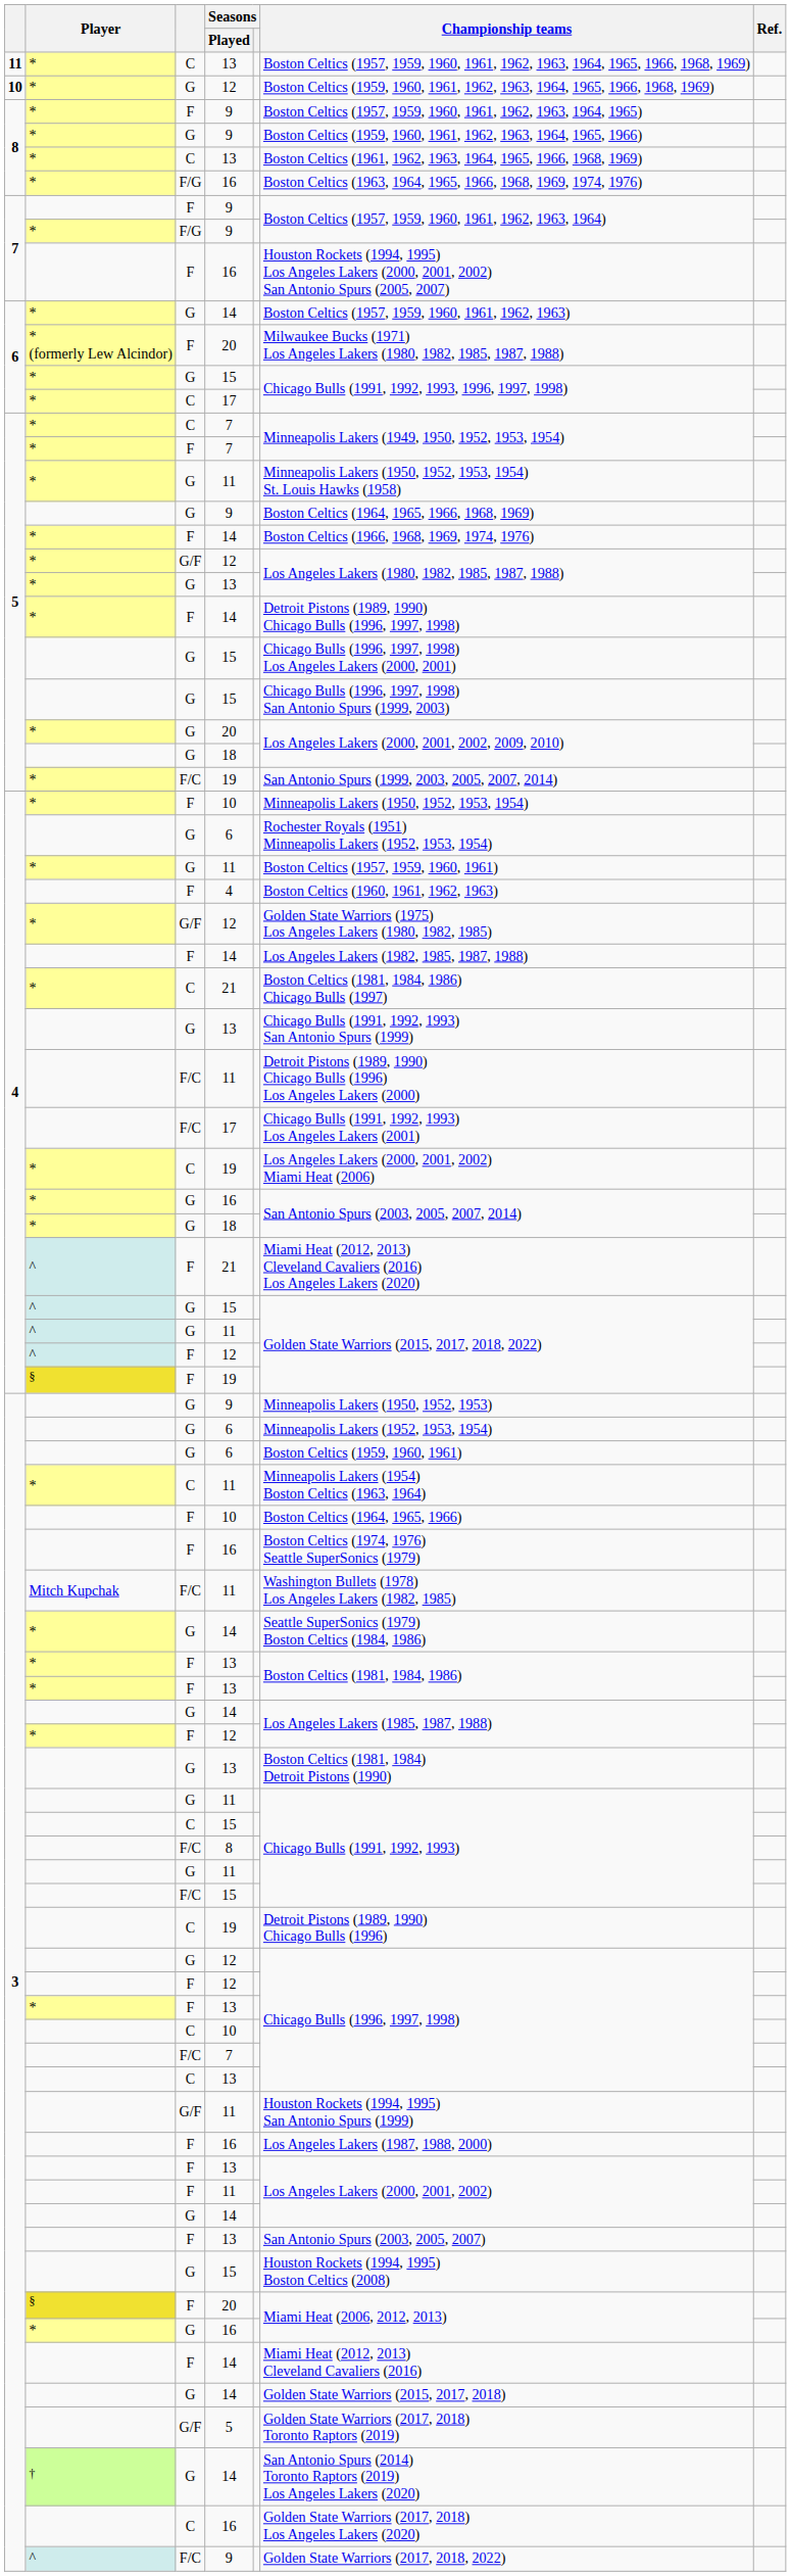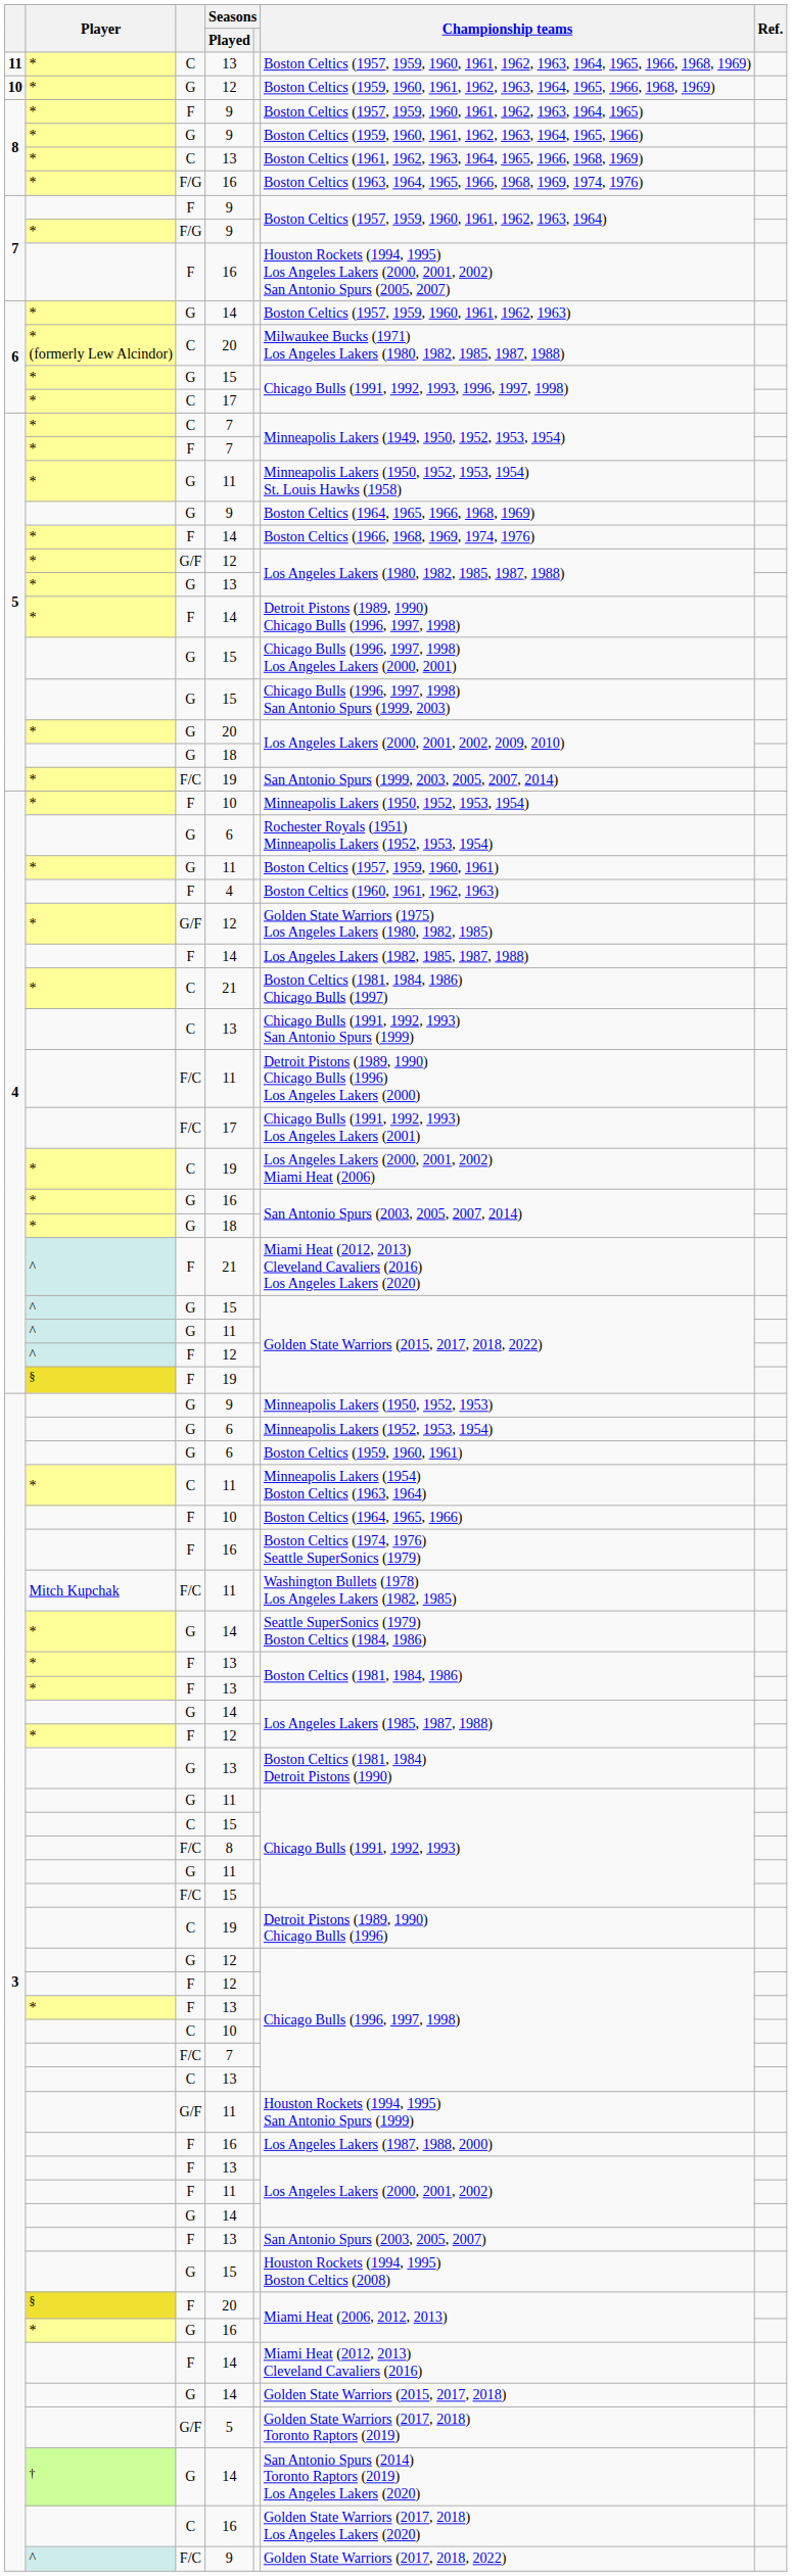6 / 20 | column 3: F -> C
4 / 13 | column 3: G -> C
